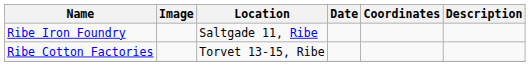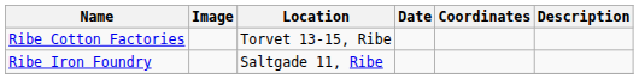rows swapped: Ribe Cotton Factories <-> Ribe Iron Foundry
